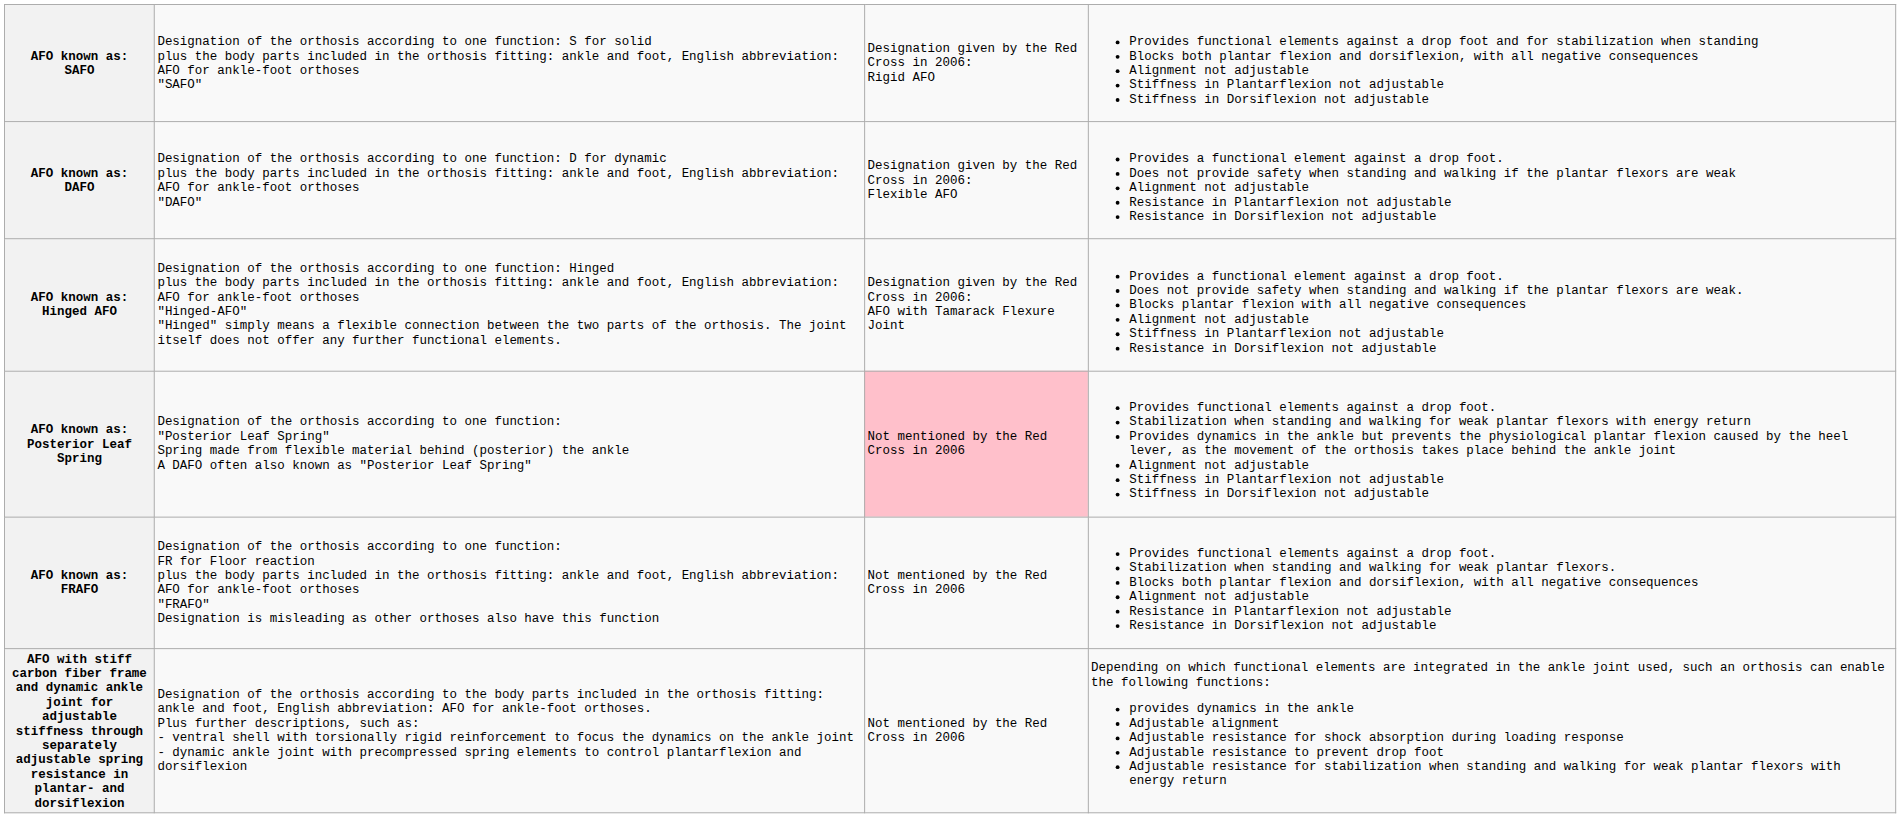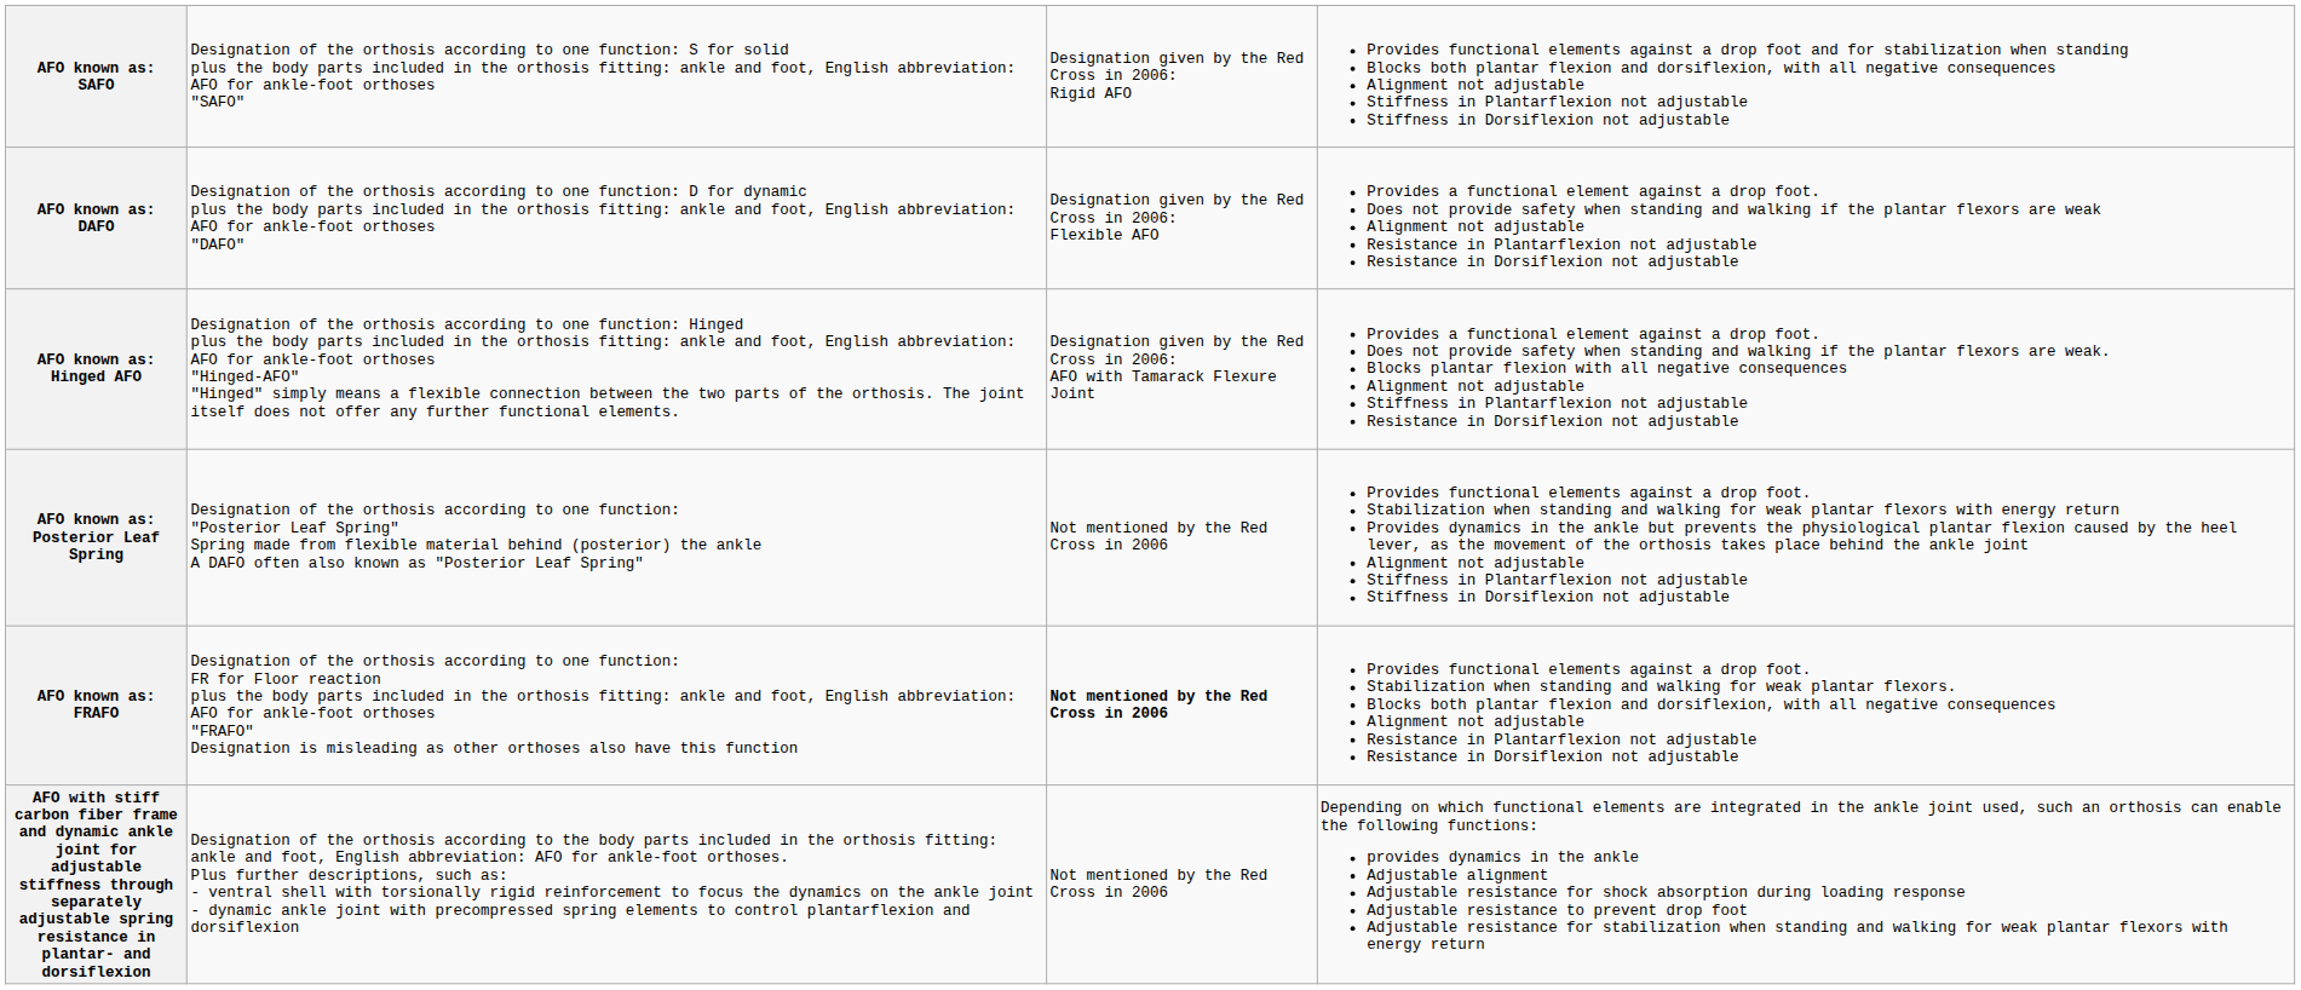AFO known as: Posterior Leaf Spring | column 3: pink background -> no background
AFO known as: FRAFO | column 3: normal -> bold
